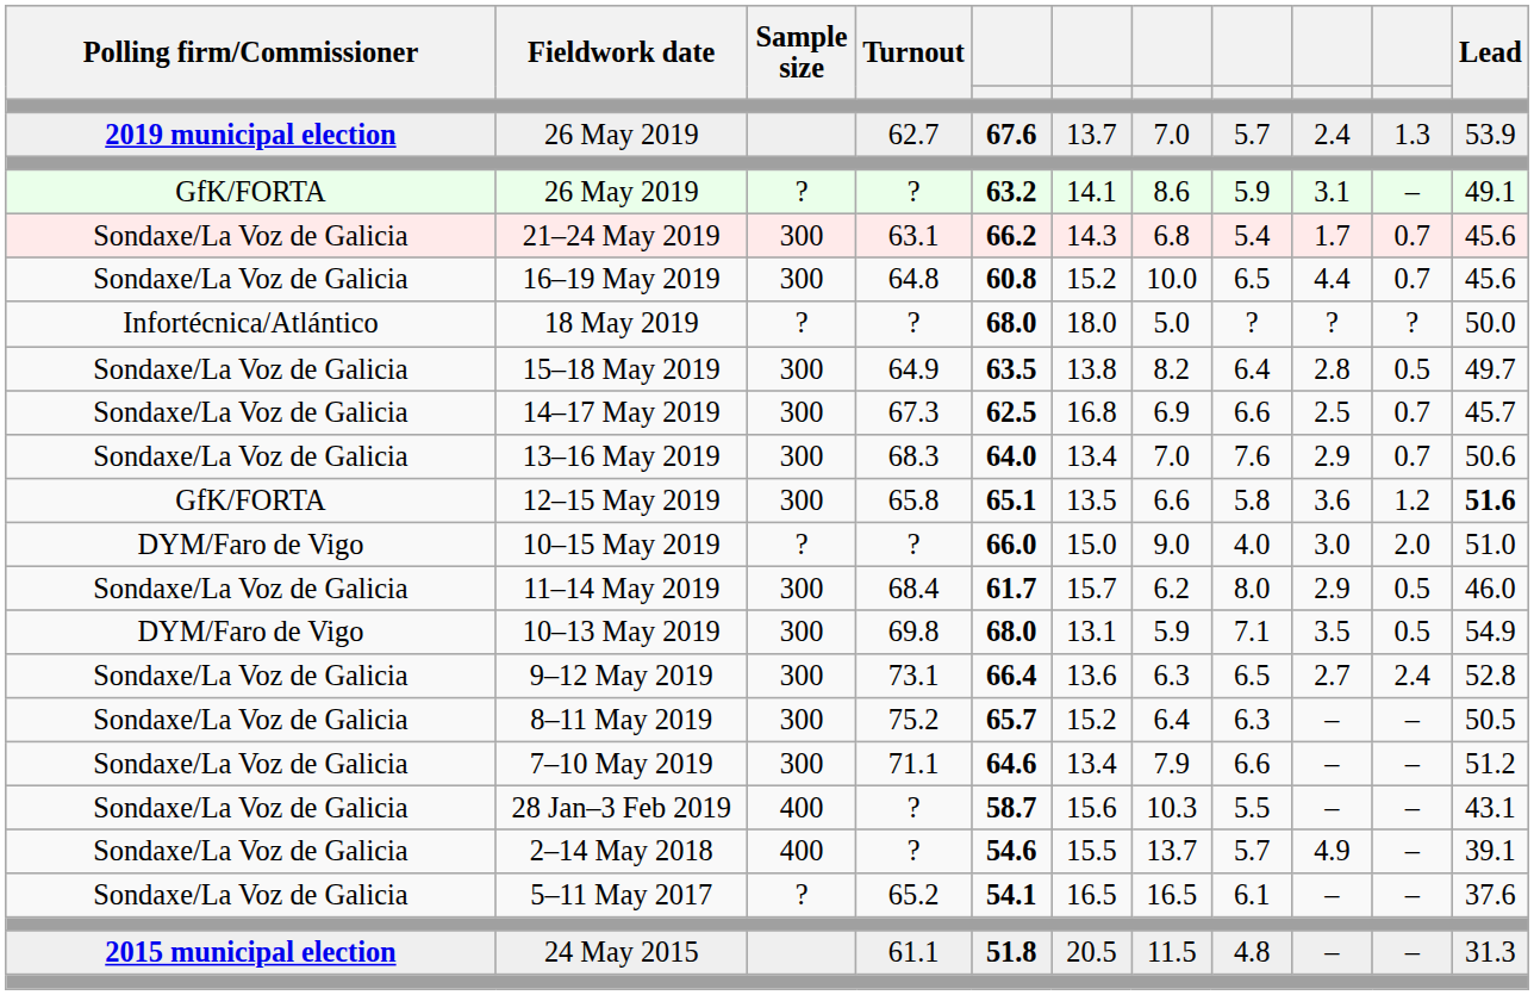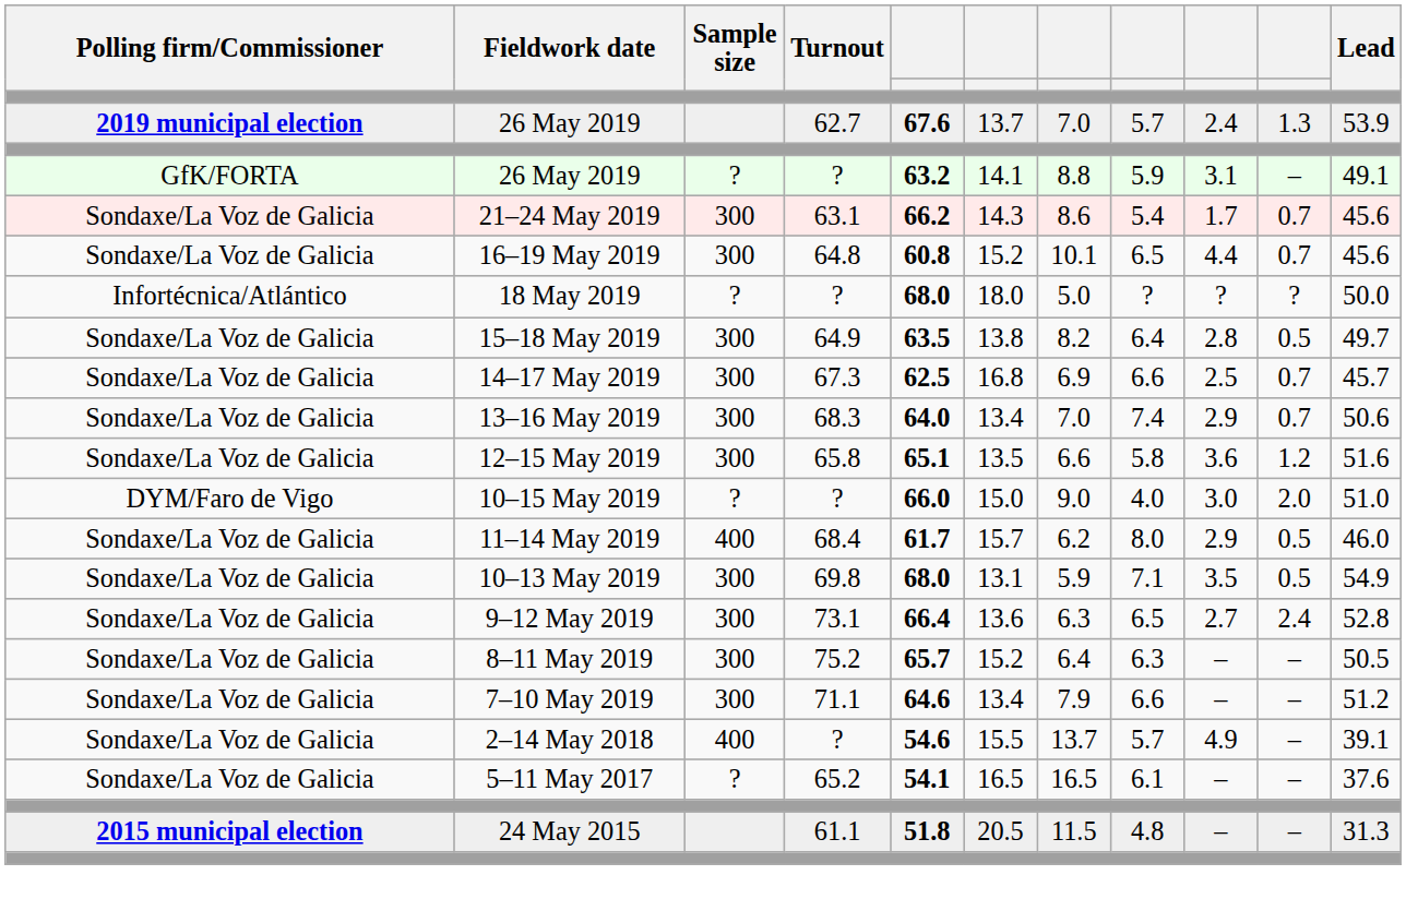26 May 2019 / ? | column 7: 8.6 -> 8.8
21–24 May 2019 | column 7: 6.8 -> 8.6
16–19 May 2019 | column 7: 10.0 -> 10.1
13–16 May 2019 | column 8: 7.6 -> 7.4
12–15 May 2019 | Polling firm/Commissioner: GfK/FORTA -> Sondaxe/La Voz de Galicia
12–15 May 2019 | Lead: bold -> normal
11–14 May 2019 | Sample size: 300 -> 400
10–13 May 2019 | Polling firm/Commissioner: DYM/Faro de Vigo -> Sondaxe/La Voz de Galicia
- row: Sondaxe/La Voz de Galicia | 28 Jan–3 Feb 2019 | 400 | ? | 58.7 | 15.6 | 10.3 | 5.5 | – | – | 43.1
